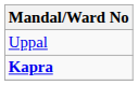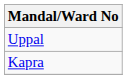row 3 | column 1: bold -> normal
